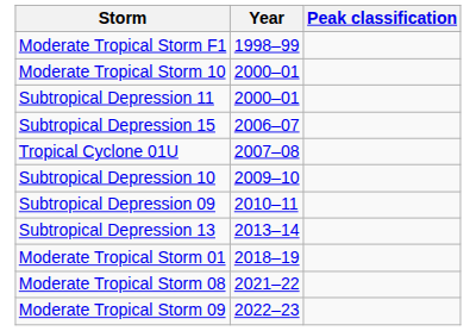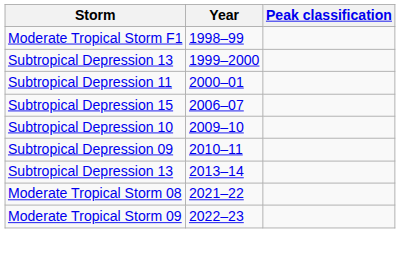+ row: Subtropical Depression 13 | 1999–2000
- row: Moderate Tropical Storm 10 | 2000–01
- row: Tropical Cyclone 01U | 2007–08
- row: Moderate Tropical Storm 01 | 2018–19
